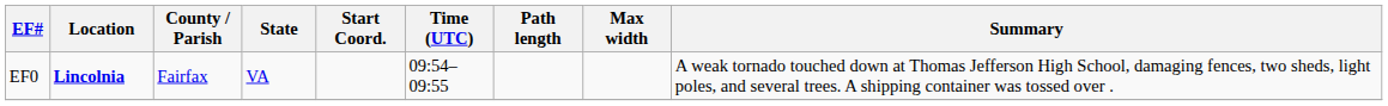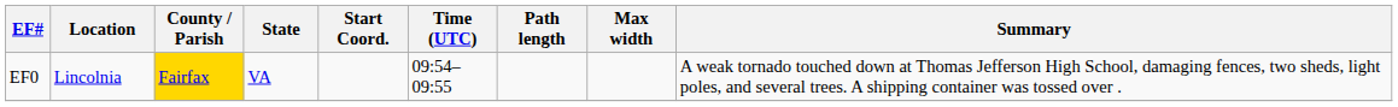EF0 | Location: bold -> normal
EF0 | County / Parish: no background -> gold background
